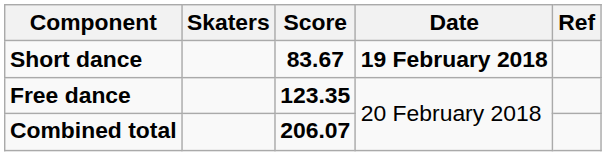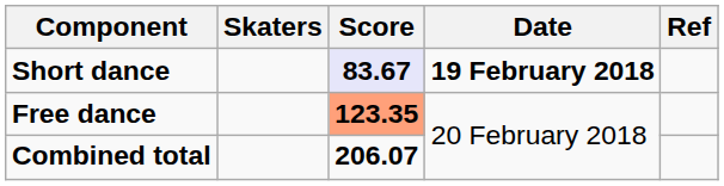Short dance | Score: no background -> lavender background
Free dance | Score: no background -> lightsalmon background
